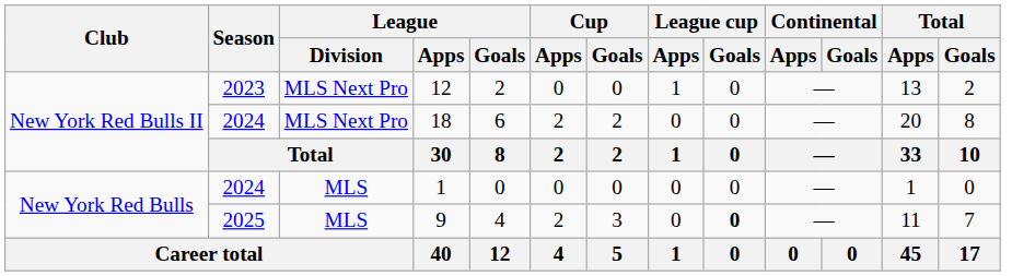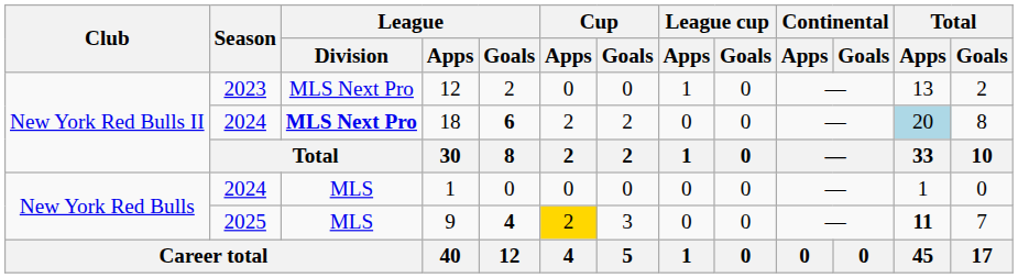18 | League / Division: normal -> bold
18 | League / Goals: normal -> bold
18 | Total / Apps: no background -> lightblue background
9 | League / Goals: normal -> bold
9 | Cup / Apps: no background -> gold background
9 | League cup / Goals: bold -> normal
9 | Total / Apps: normal -> bold
